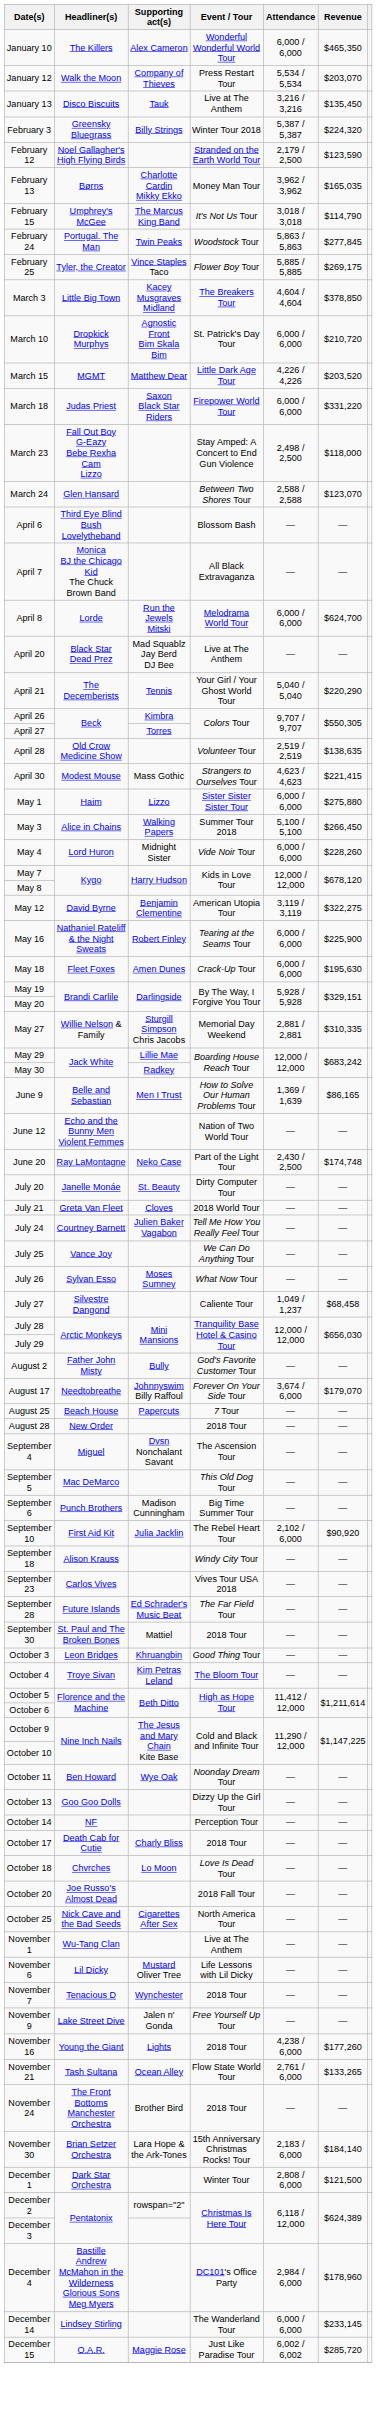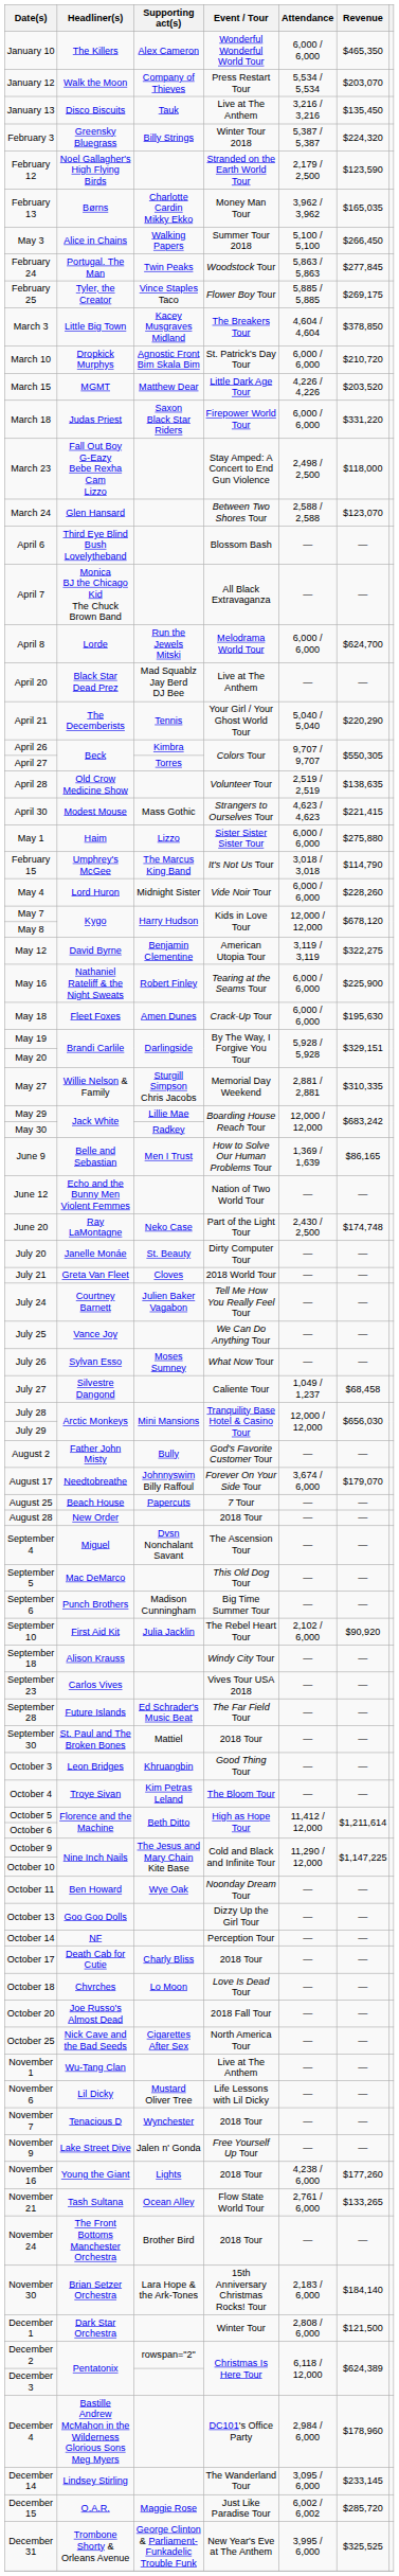rows swapped: February 15 <-> May 3
December 14 | Attendance: 6,000 / 6,000 -> 3,095 / 6,000
+ row: December 31 | Trombone Shorty & Orleans Avenue | George Clinton & Parliament-Funkadelic Trouble Funk | New Year's Eve at The Anthem | 3,995 / 6,000 | $325,525
